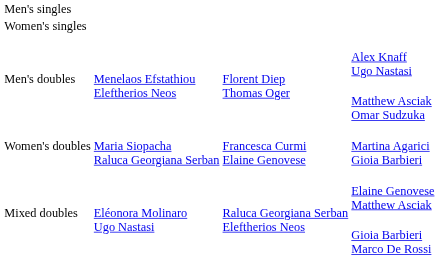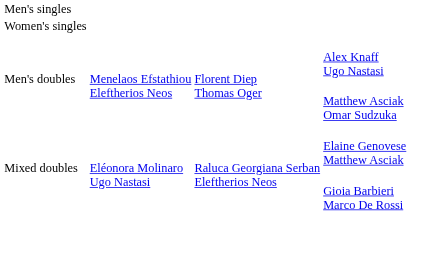- row: Women's doubles | Maria Siopacha Raluca Georgiana Serban | Francesca Curmi Elaine Genovese | Martina Agarici Gioia Barbieri
